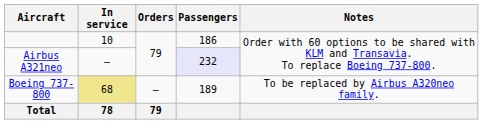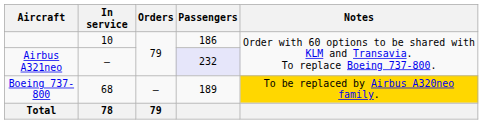Boeing 737-800 | In service: khaki background -> no background
Boeing 737-800 | Notes: no background -> gold background
